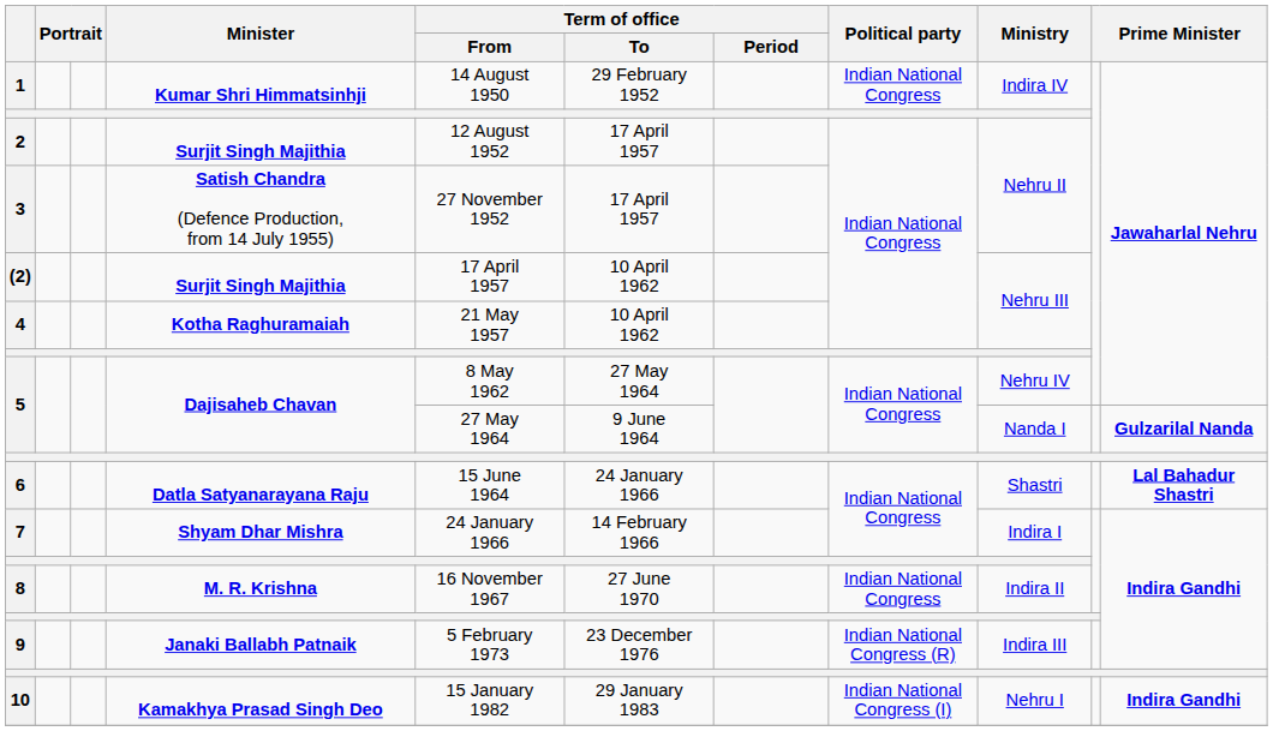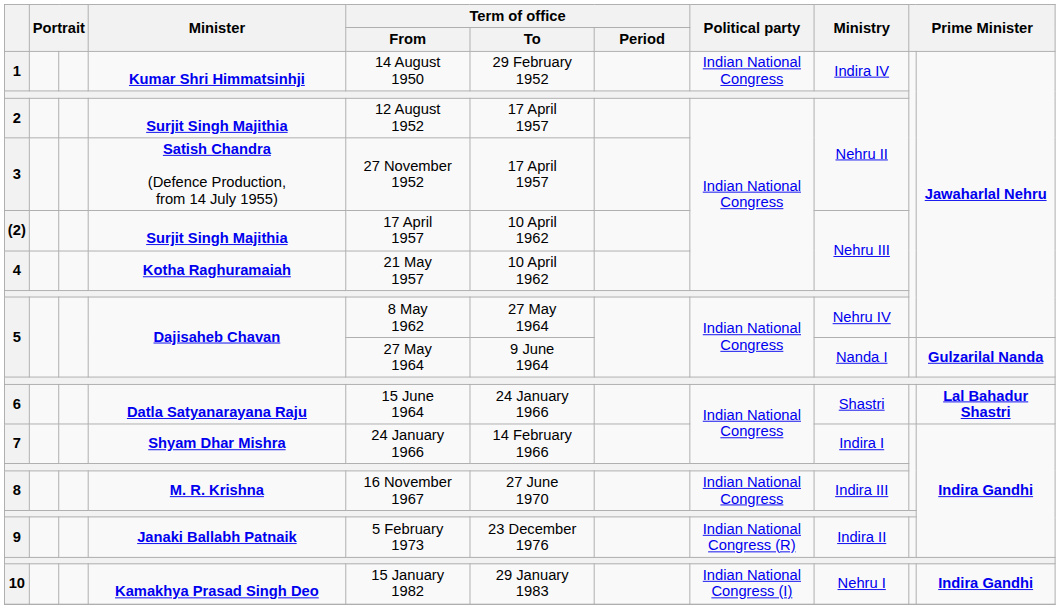8 | Ministry: Indira II -> Indira III
9 | Ministry: Indira III -> Indira II
